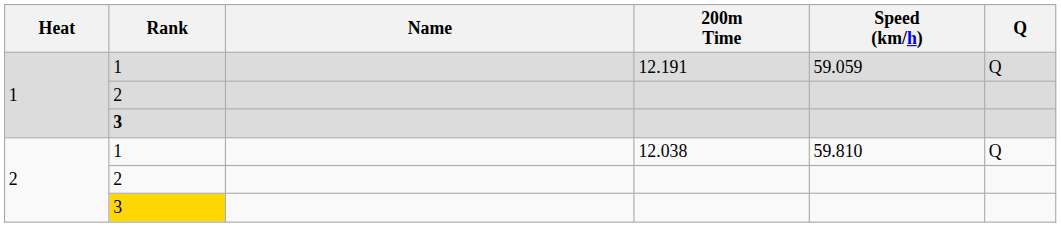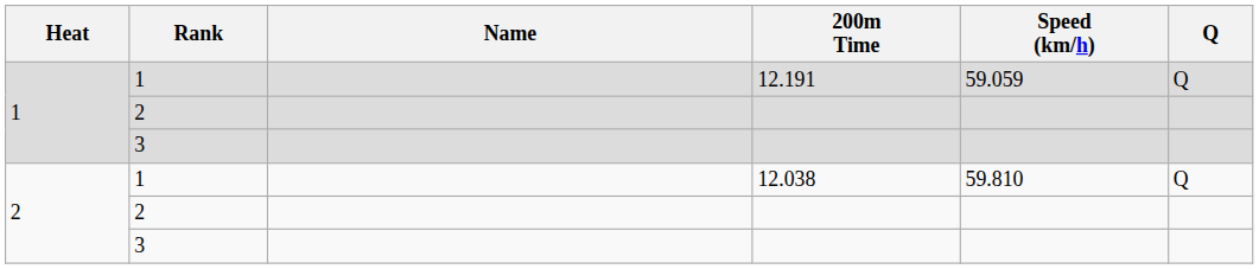1 / 3 | Rank: bold -> normal
2 / 3 | Rank: gold background -> no background
